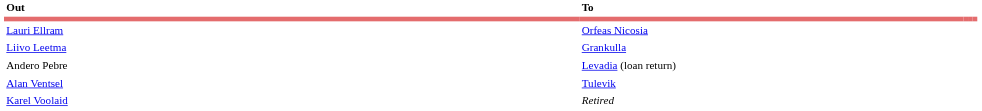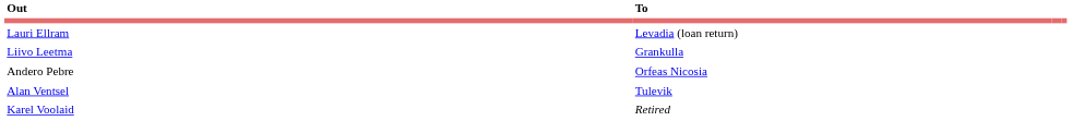Lauri Ellram | To: Orfeas Nicosia -> Levadia (loan return)
Andero Pebre | To: Levadia (loan return) -> Orfeas Nicosia
